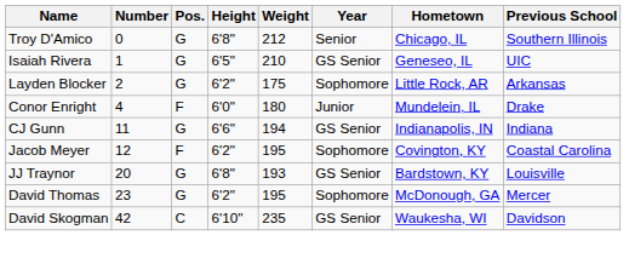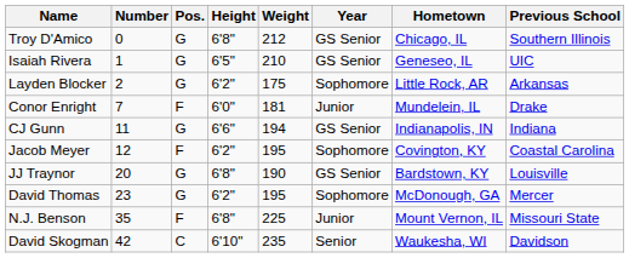Troy D'Amico | Year: Senior -> GS Senior
Conor Enright | Number: 4 -> 7
Conor Enright | Weight: 180 -> 181
JJ Traynor | Weight: 193 -> 190
+ row: N.J. Benson | 35 | F | 6'8" | 225 | Junior | Mount Vernon, IL | Missouri State
David Skogman | Year: GS Senior -> Senior
